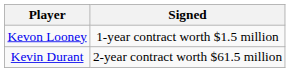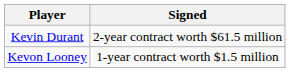rows swapped: Kevin Durant <-> Kevon Looney
